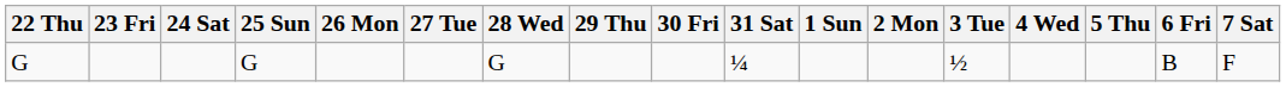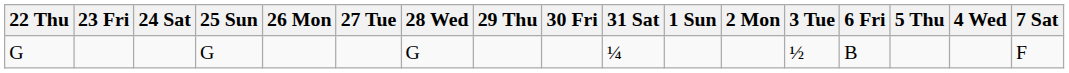columns swapped: 4 Wed <-> 6 Fri
